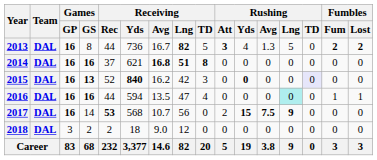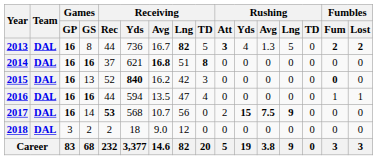2014 | Receiving / Lng: bold -> normal
2015 | Games / GS: bold -> normal
2015 | Rushing / Yds: bold -> normal
2015 | Rushing / TD: lavender background -> no background
2015 | Fumbles / Fum: normal -> bold
2016 | Rushing / Lng: paleturquoise background -> no background
